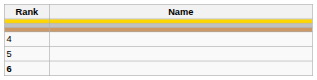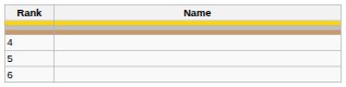row 7 | Rank: bold -> normal
